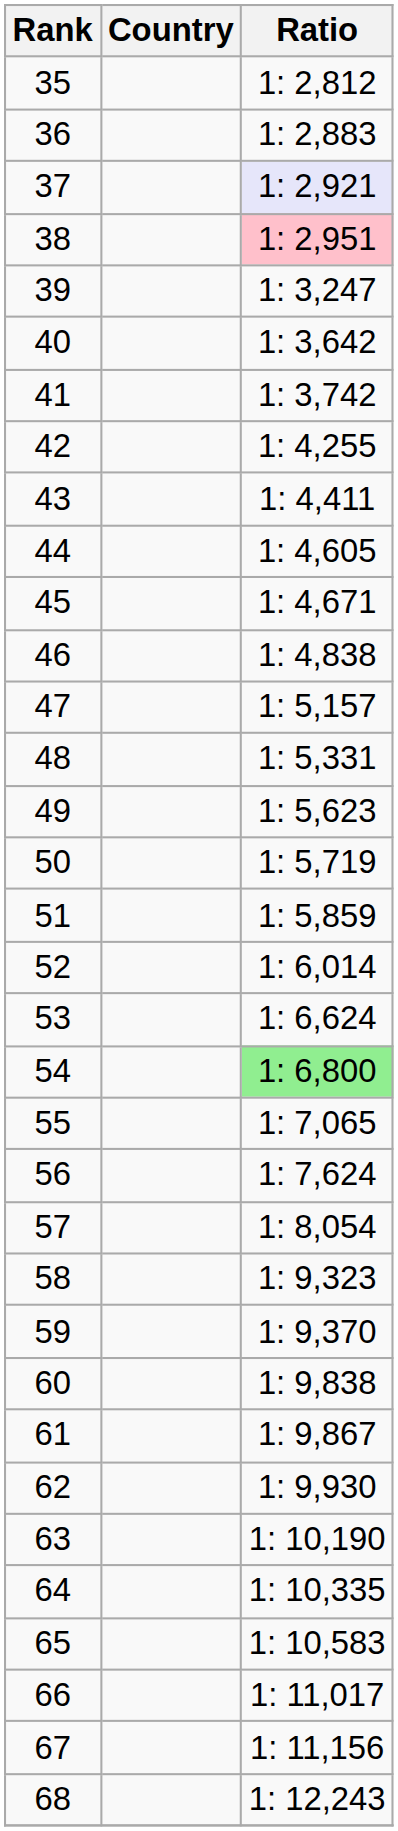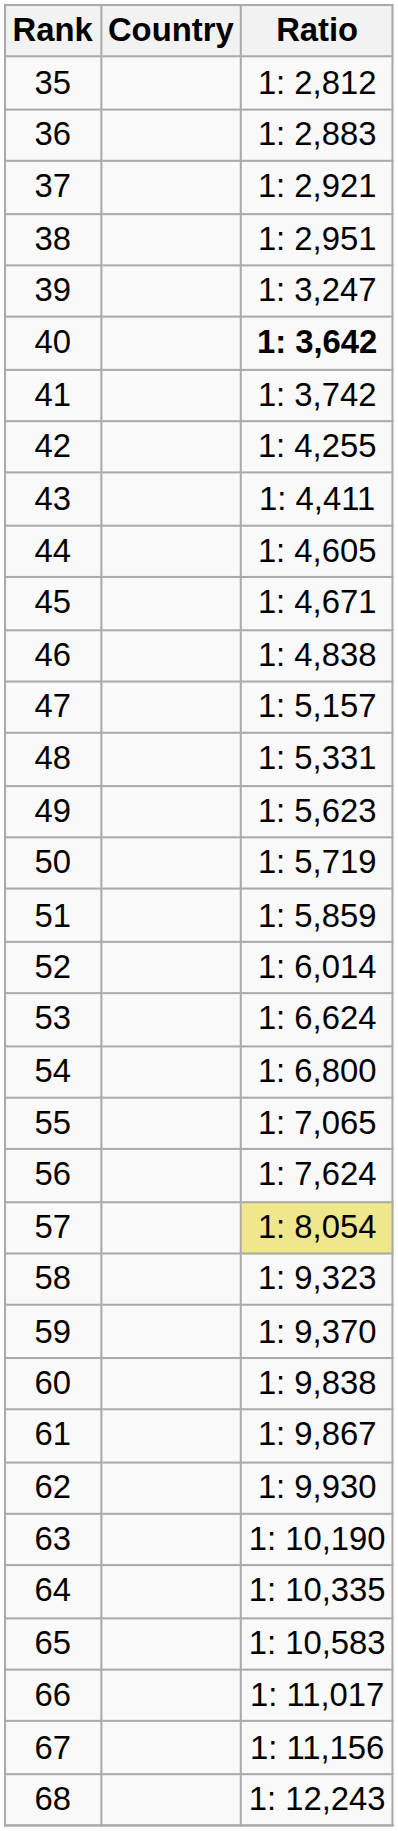37 | Ratio: lavender background -> no background
38 | Ratio: pink background -> no background
40 | Ratio: normal -> bold
54 | Ratio: lightgreen background -> no background
57 | Ratio: no background -> khaki background
